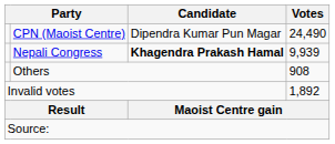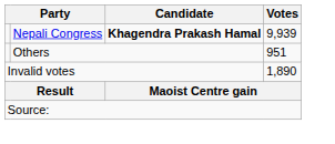- row: CPN (Maoist Centre) | Dipendra Kumar Pun Magar | 24,490
Others | Votes: 908 -> 951
Invalid votes | Votes: 1,892 -> 1,890
